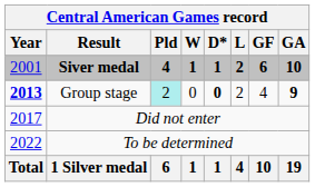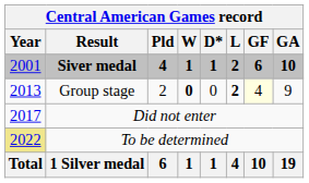Group stage | Central American Games record / Year: bold -> normal
Group stage | Central American Games record / Pld: paleturquoise background -> no background
Group stage | Central American Games record / W: normal -> bold
Group stage | Central American Games record / D*: bold -> normal
Group stage | Central American Games record / L: normal -> bold
Group stage | Central American Games record / GF: no background -> lightyellow background
Group stage | Central American Games record / GA: bold -> normal
To be determined | Central American Games record / Year: no background -> khaki background
